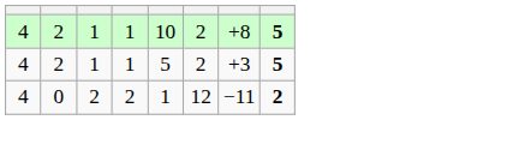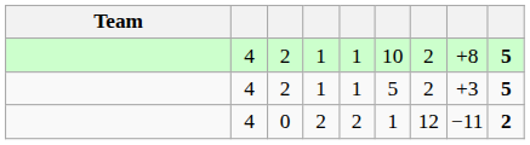+ column: Team
